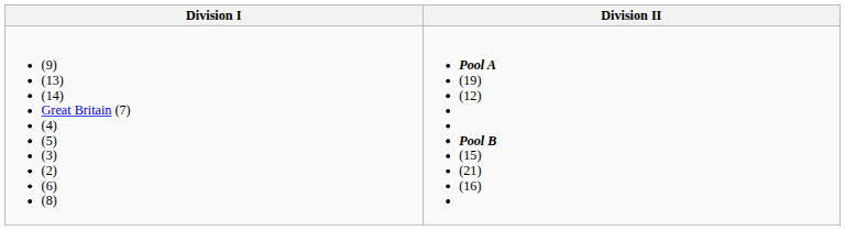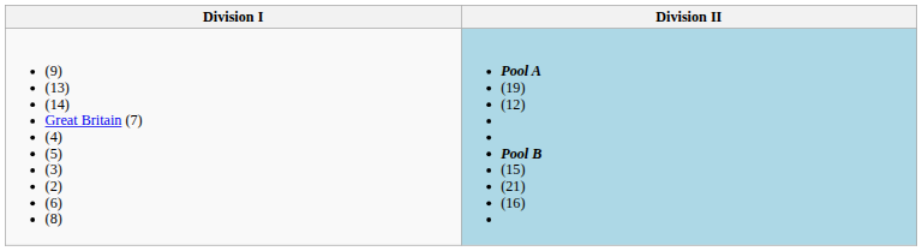(9) (13) (14) Great Britain (7) (4) (5) (3) (2) (6) (8) | Division II: no background -> lightblue background
